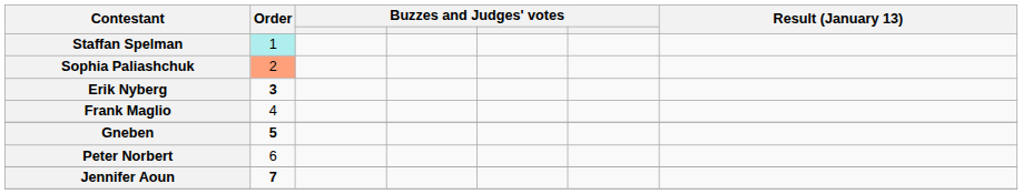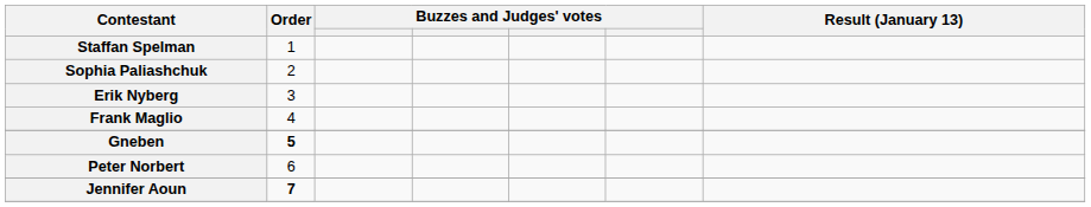Staffan Spelman | Order: paleturquoise background -> no background
Sophia Paliashchuk | Order: lightsalmon background -> no background
Erik Nyberg | Order: bold -> normal
